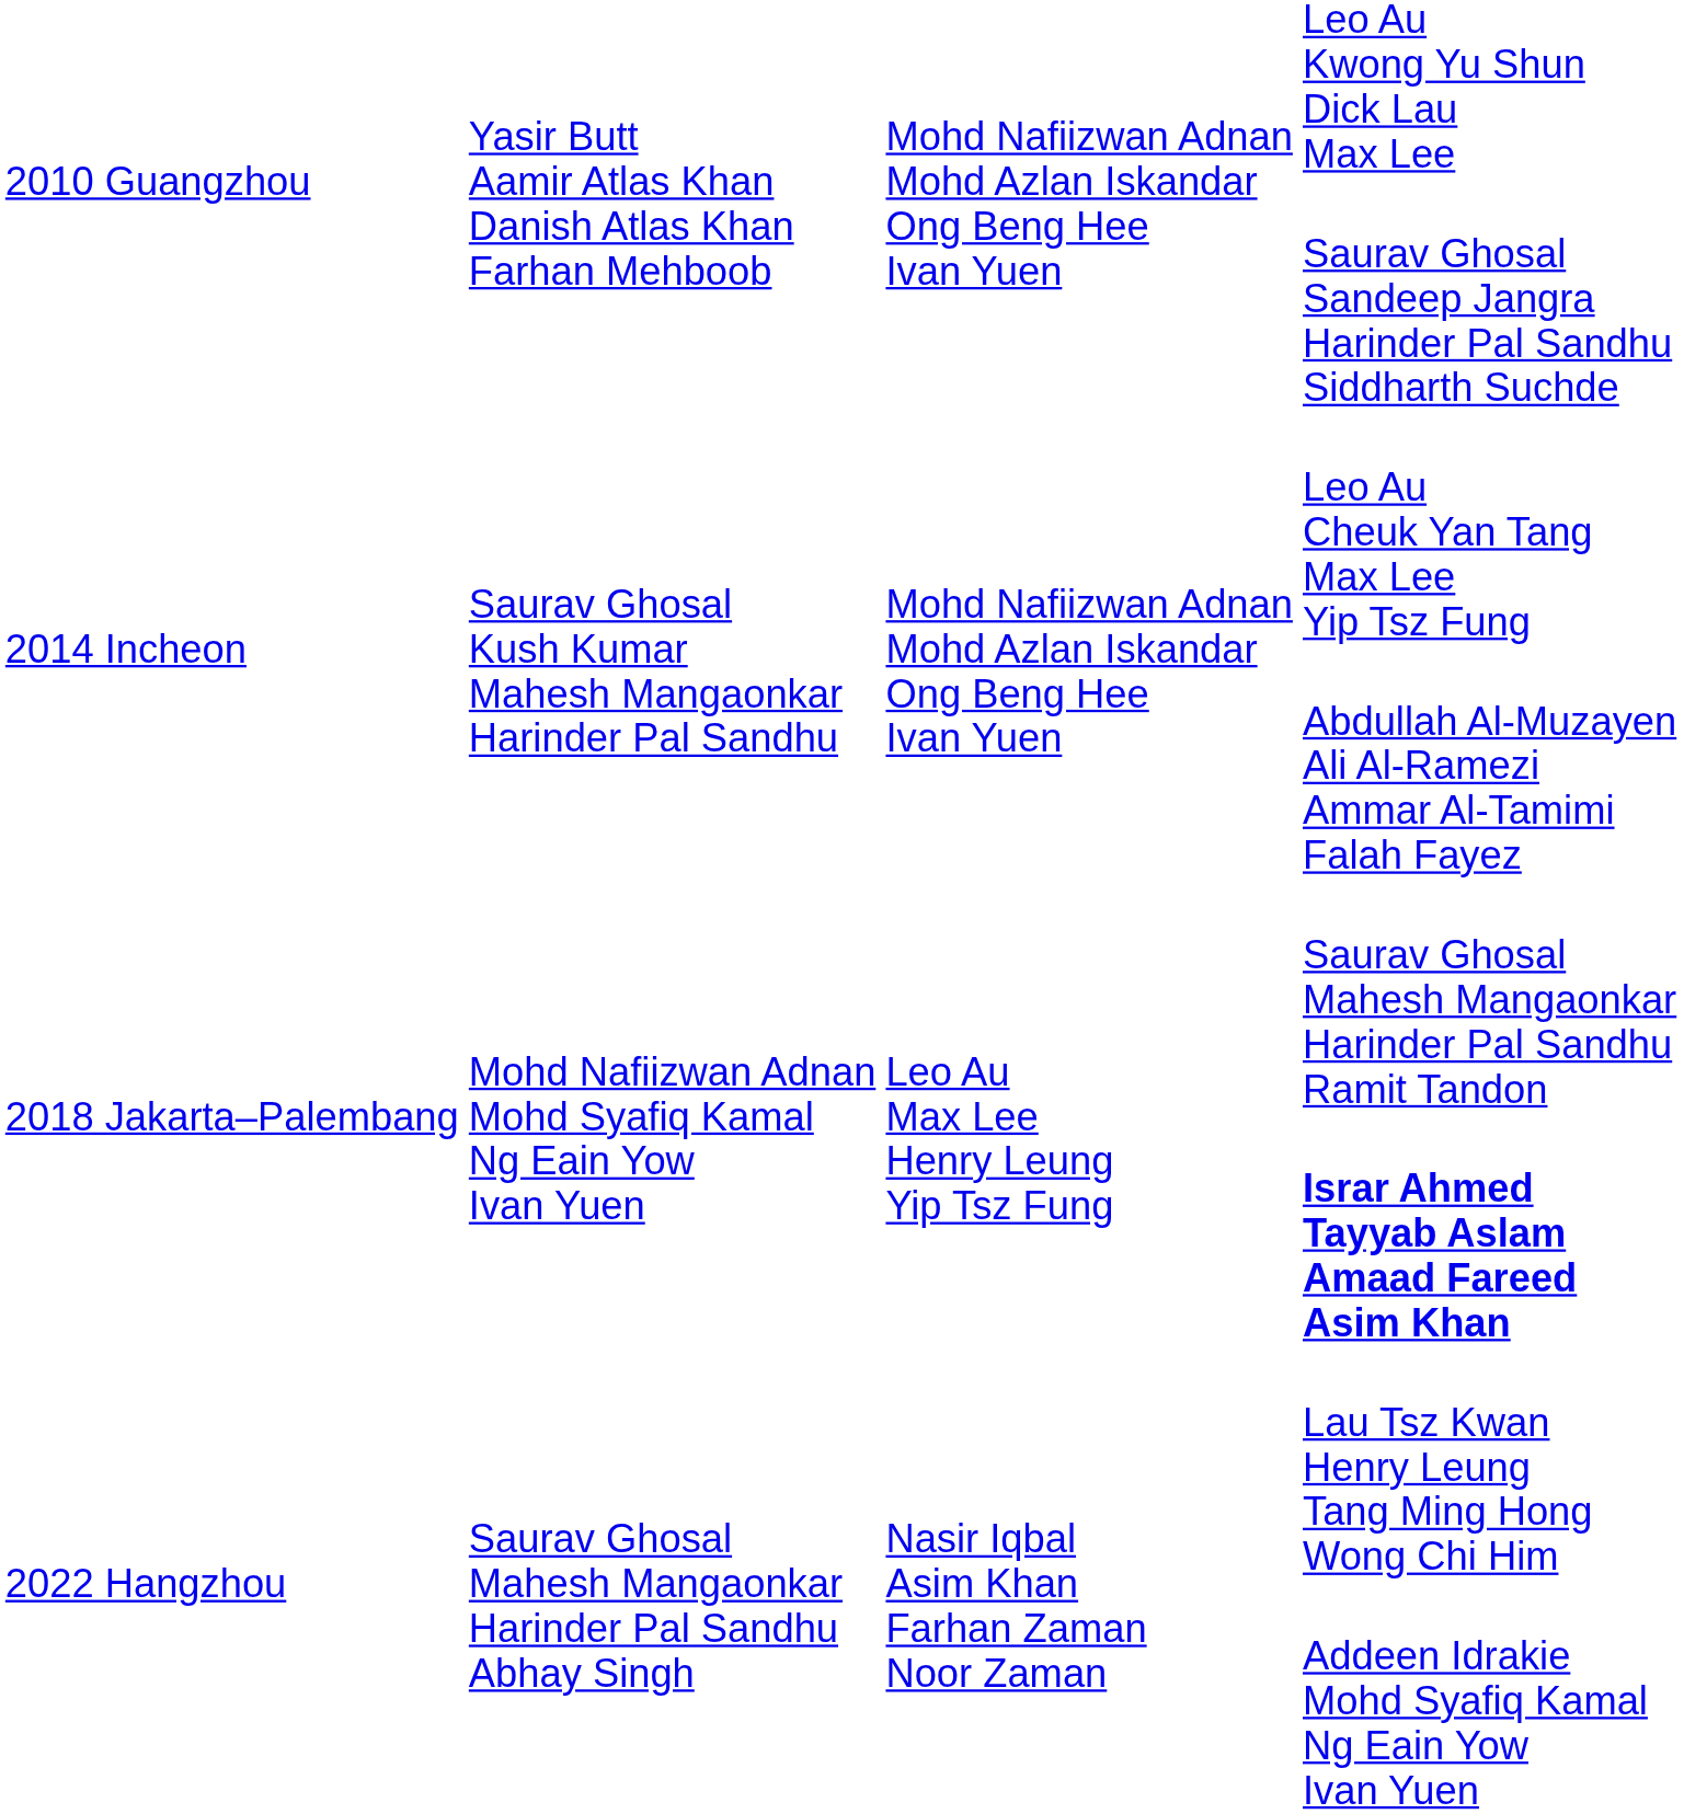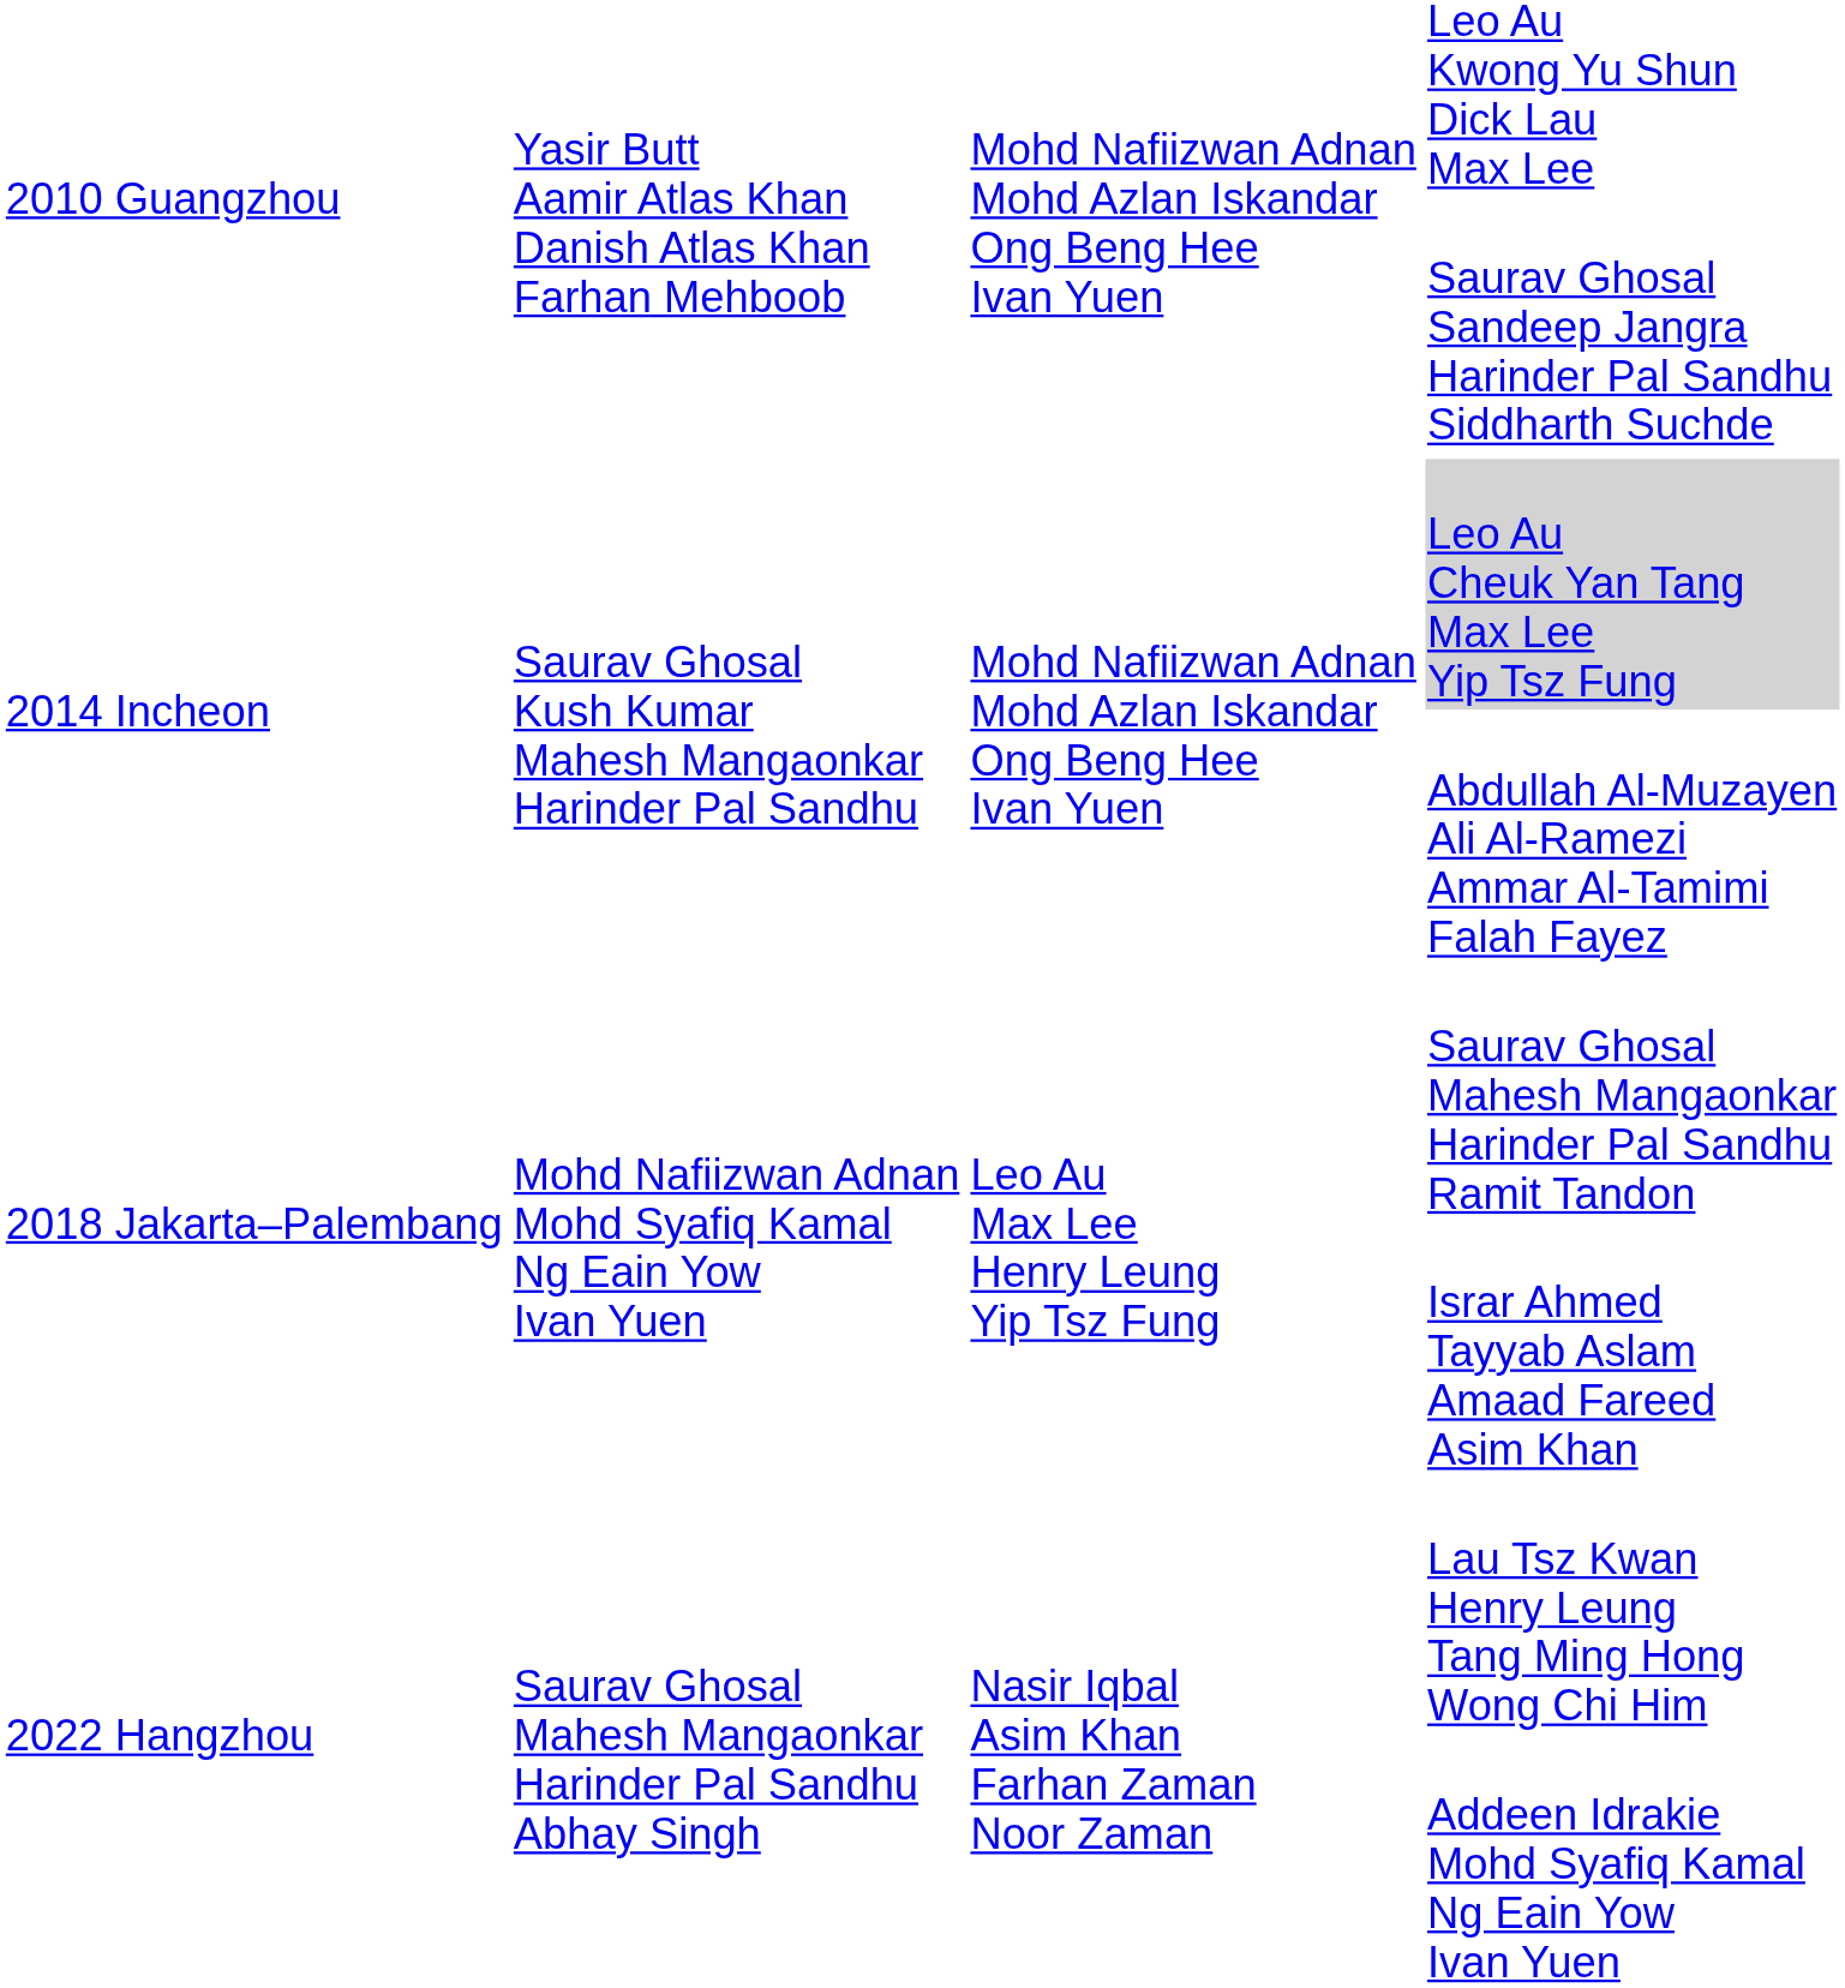Leo Au Cheuk Yan Tang Max Lee Yip Tsz Fung | column 4: no background -> lightgrey background
Israr Ahmed Tayyab Aslam Amaad Fareed Asim Khan | column 4: bold -> normal
